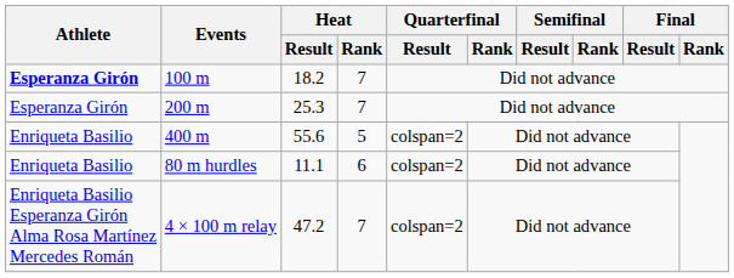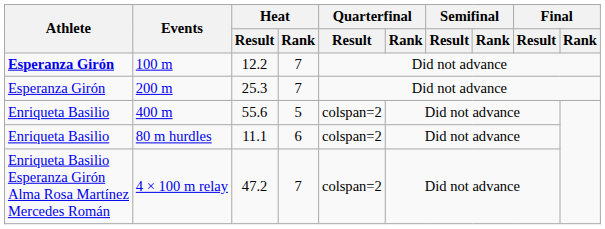100 m | Heat / Result: 18.2 -> 12.2
